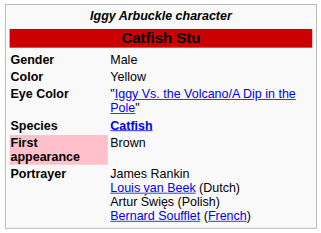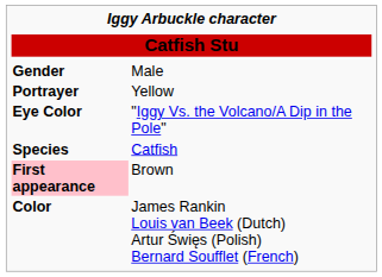row 4 | column 1: Color -> Portrayer
row 6 | column 2: bold -> normal
row 8 | column 1: Portrayer -> Color
